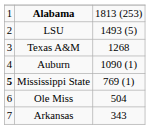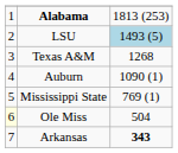LSU | column 3: no background -> lightblue background
Mississippi State | column 1: bold -> normal
Ole Miss | column 1: no background -> lightyellow background
Arkansas | column 3: normal -> bold
